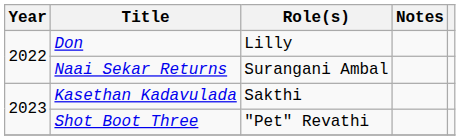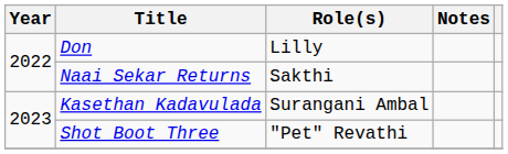Naai Sekar Returns | Role(s): Surangani Ambal -> Sakthi
Kasethan Kadavulada | Role(s): Sakthi -> Surangani Ambal
